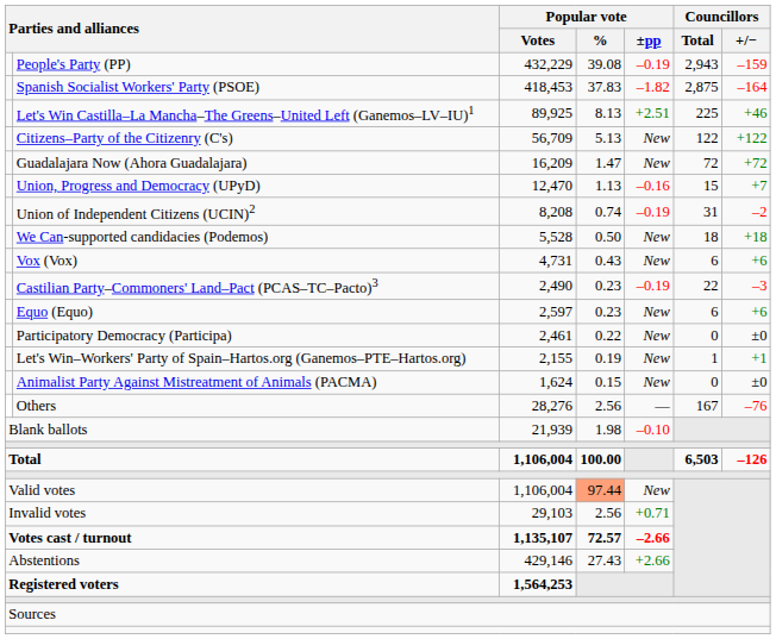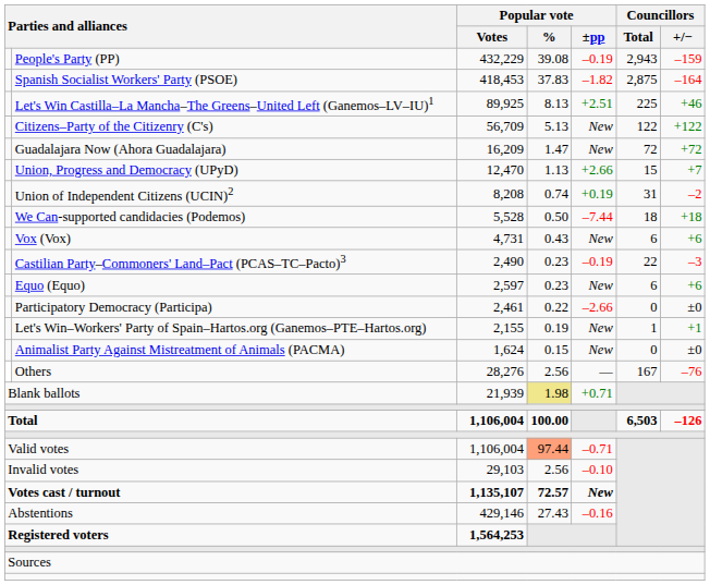Union, Progress and Democracy (UPyD) | Popular vote / ±pp: –0.16 -> +2.66
Union of Independent Citizens (UCIN)2 | Popular vote / ±pp: –0.19 -> +0.19
We Can-supported candidacies (Podemos) | Popular vote / ±pp: New -> –7.44
Participatory Democracy (Participa) | Popular vote / ±pp: New -> –2.66
Blank ballots | Popular vote / %: no background -> khaki background
Blank ballots | Popular vote / ±pp: –0.10 -> +0.71
Valid votes | Popular vote / ±pp: New -> –0.71
Invalid votes | Popular vote / ±pp: +0.71 -> –0.10
Votes cast / turnout | Popular vote / ±pp: –2.66 -> New
Abstentions | Popular vote / ±pp: +2.66 -> –0.16
